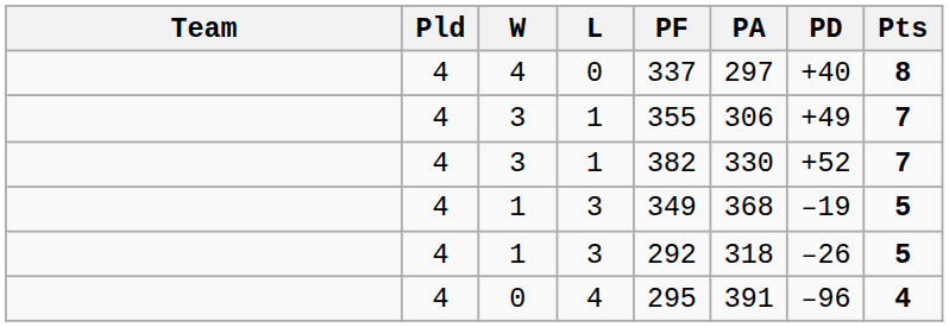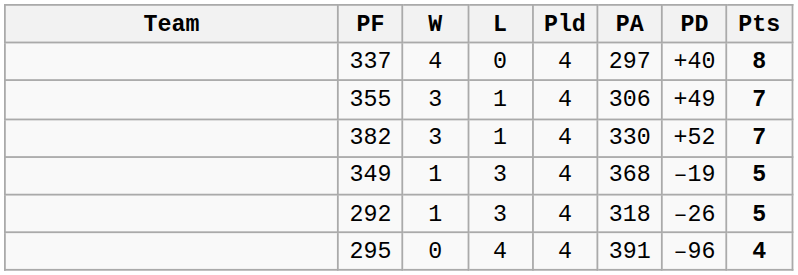columns swapped: Pld <-> PF
